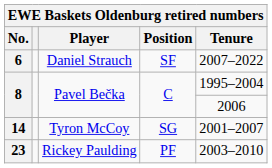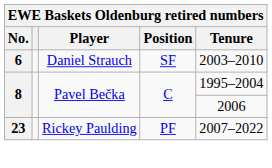6 | Tenure: 2007–2022 -> 2003–2010
- row: 14 | Tyron McCoy | SG | 2001–2007
23 | Tenure: 2003–2010 -> 2007–2022
